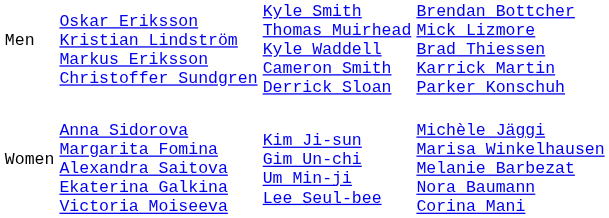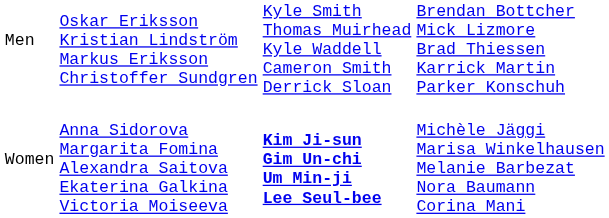Women | column 3: normal -> bold
